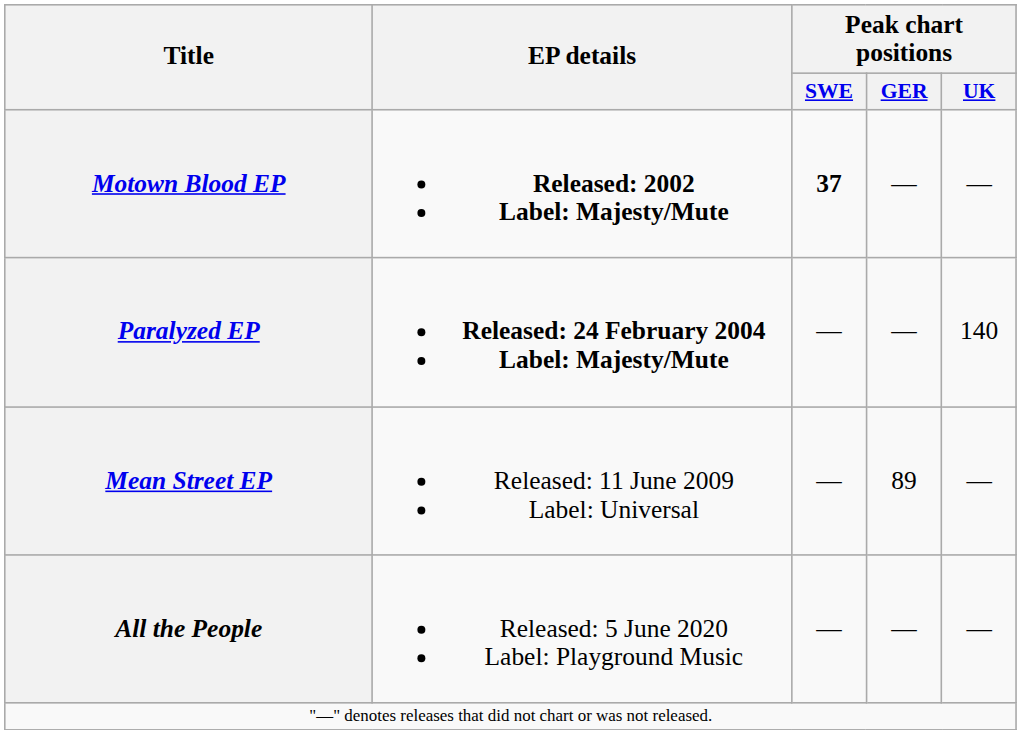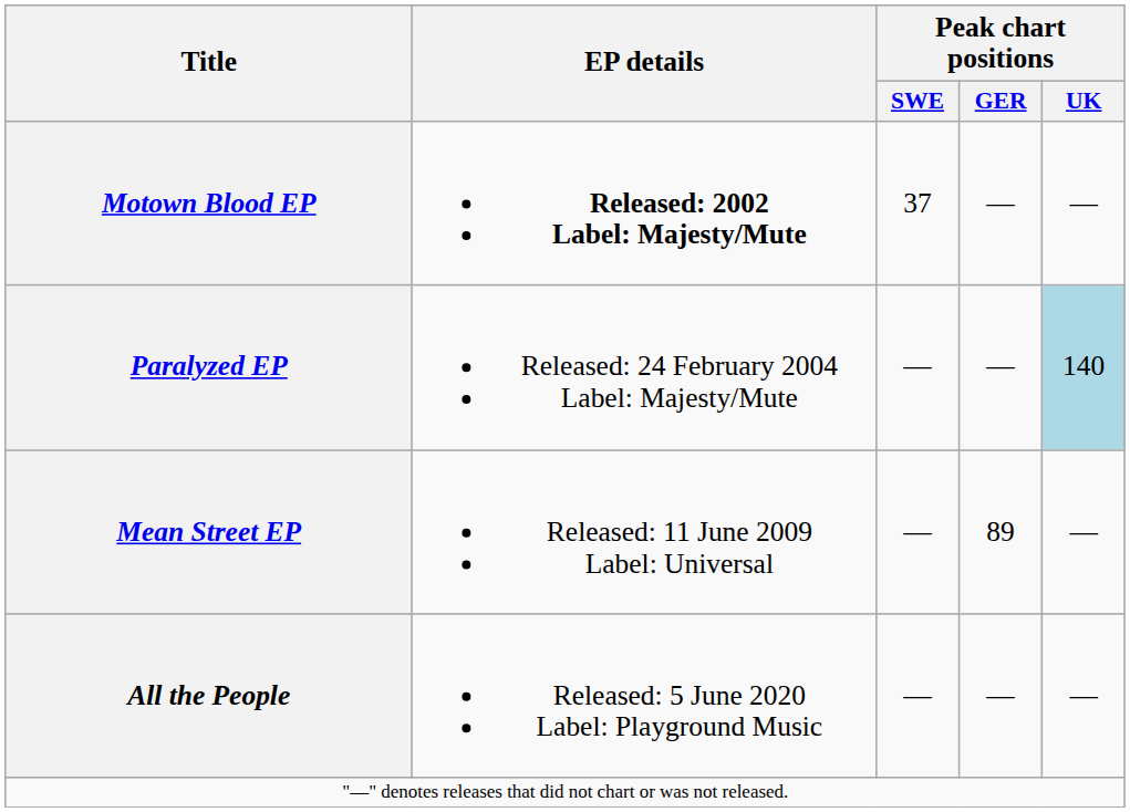Motown Blood EP | Peak chart positions / SWE: bold -> normal
Paralyzed EP | EP details: bold -> normal
Paralyzed EP | Peak chart positions / UK: no background -> lightblue background
